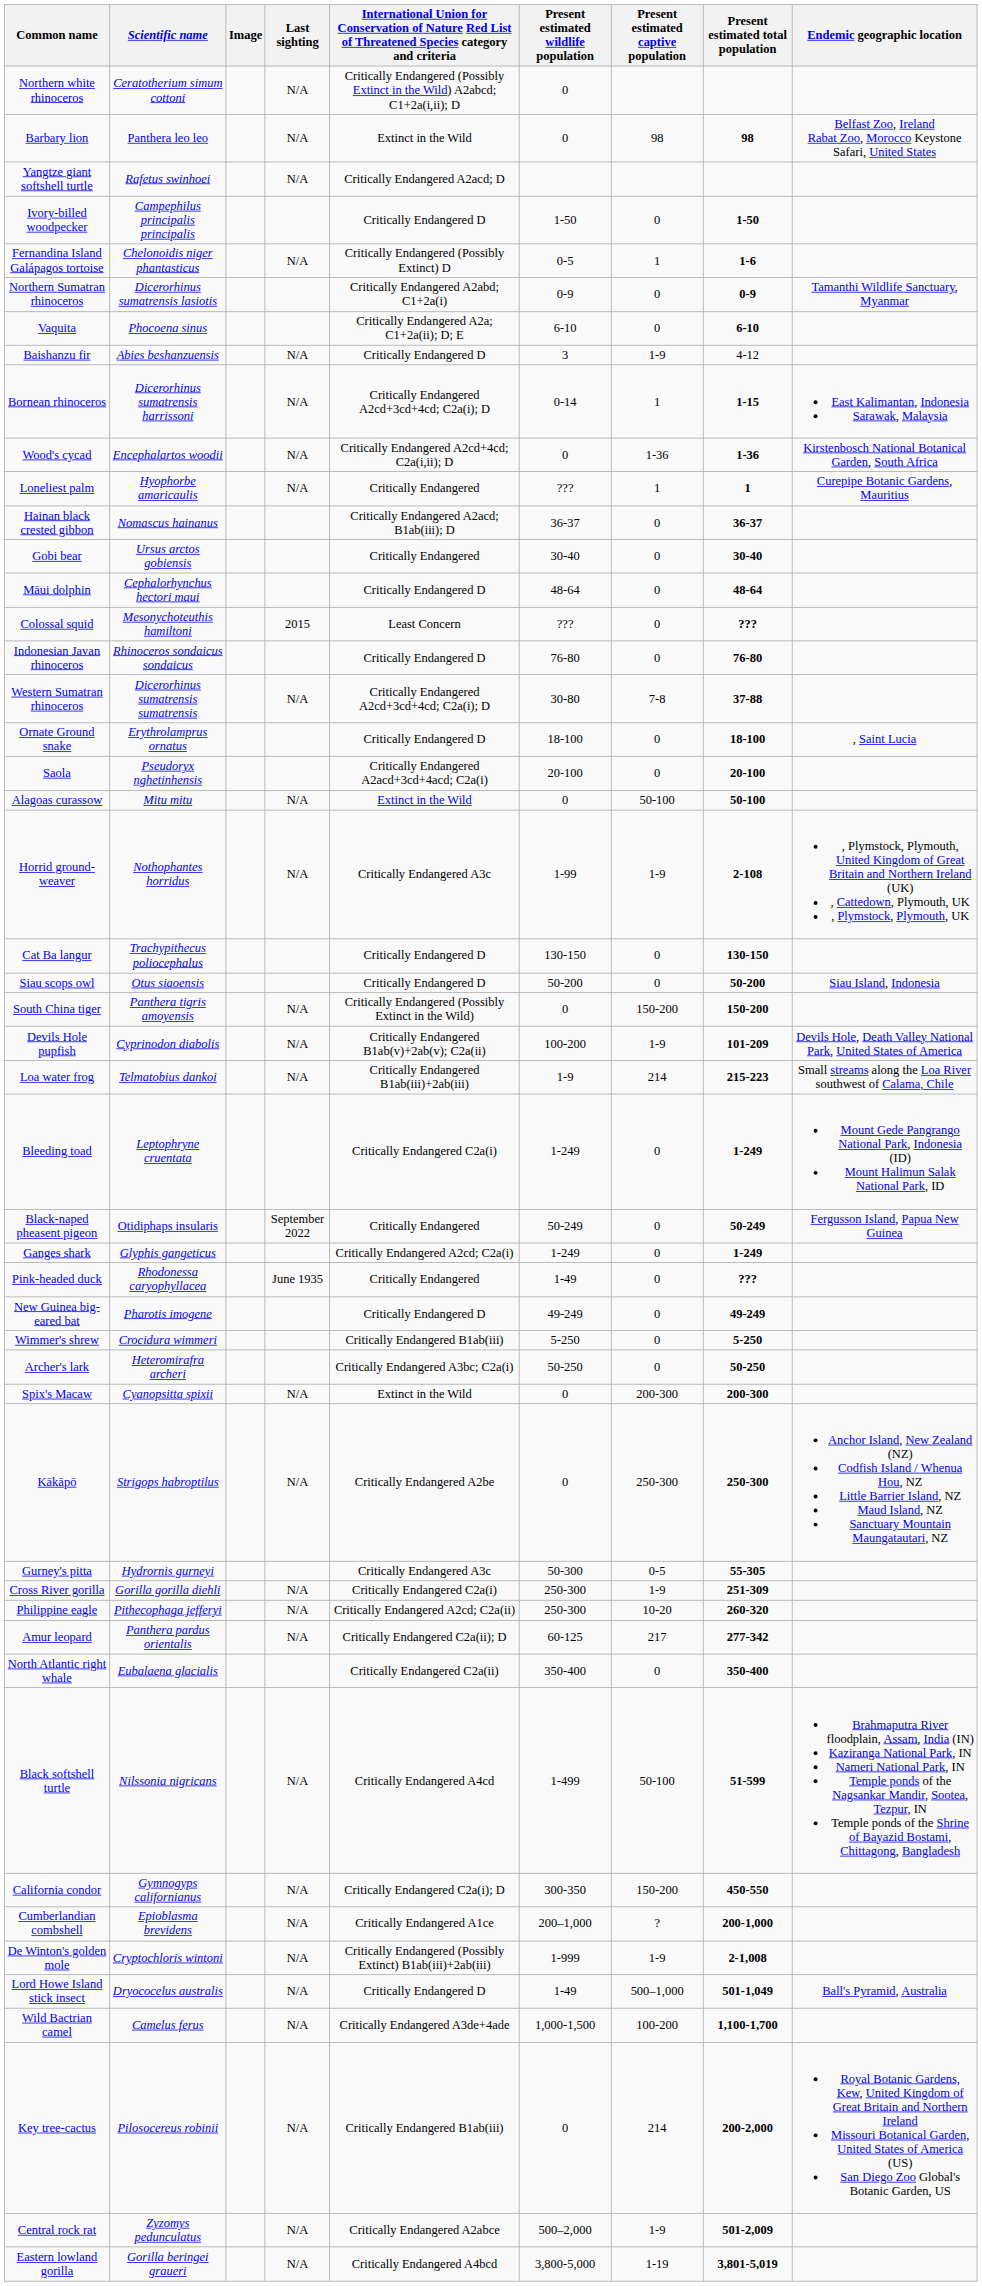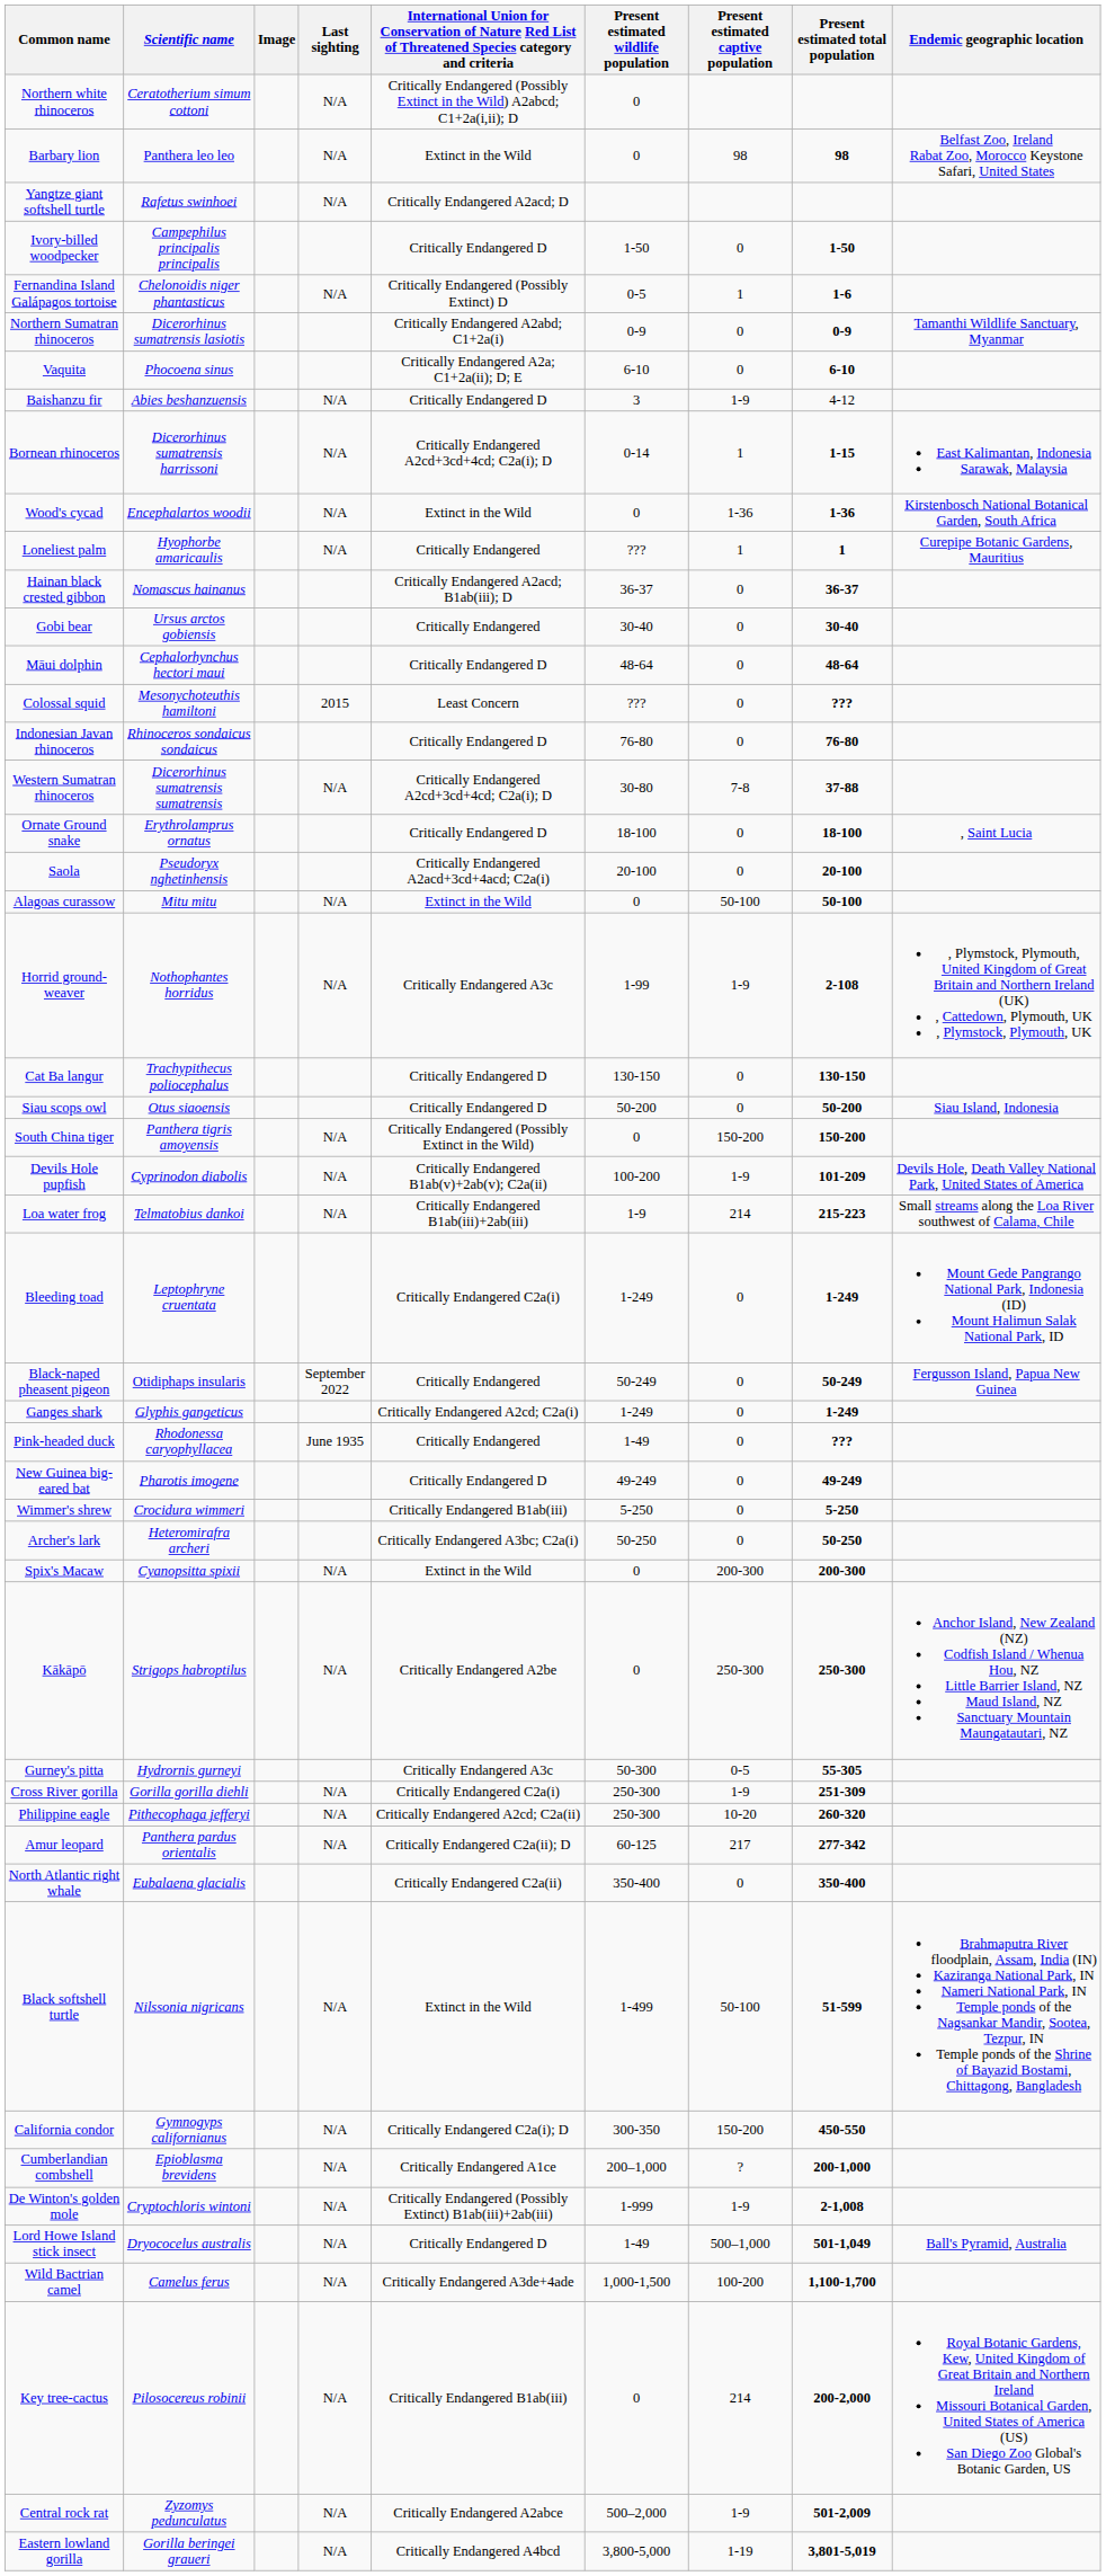Wood's cycad | column 5: Critically Endangered A2cd+4cd; C2a(i,ii); D -> Extinct in the Wild
Black softshell turtle | column 5: Critically Endangered A4cd -> Extinct in the Wild
